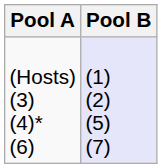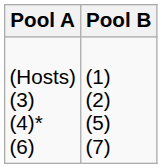(Hosts) (3) (4)* (6) | Pool B: lavender background -> no background
